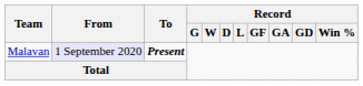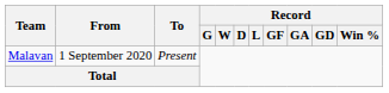Malavan | From: lavender background -> no background
Malavan | To: bold -> normal
